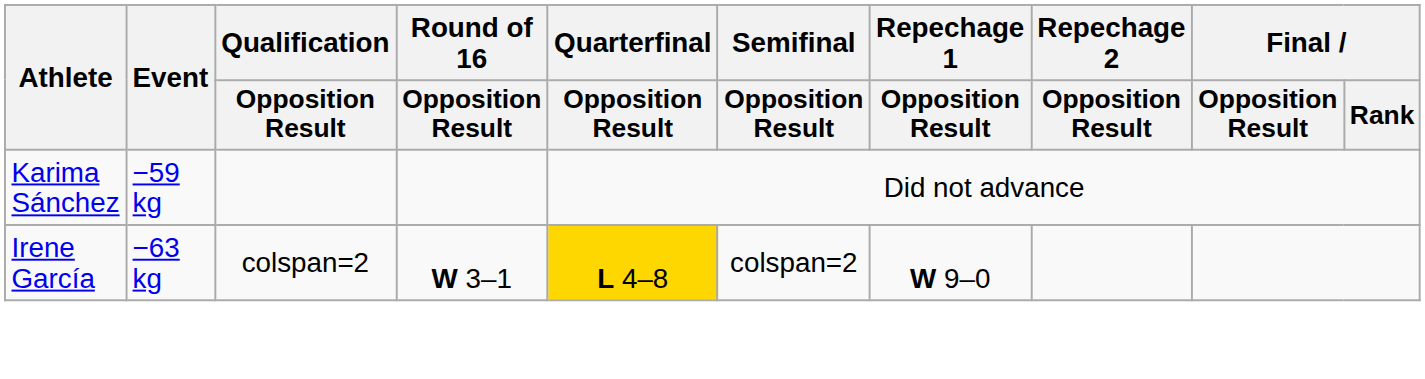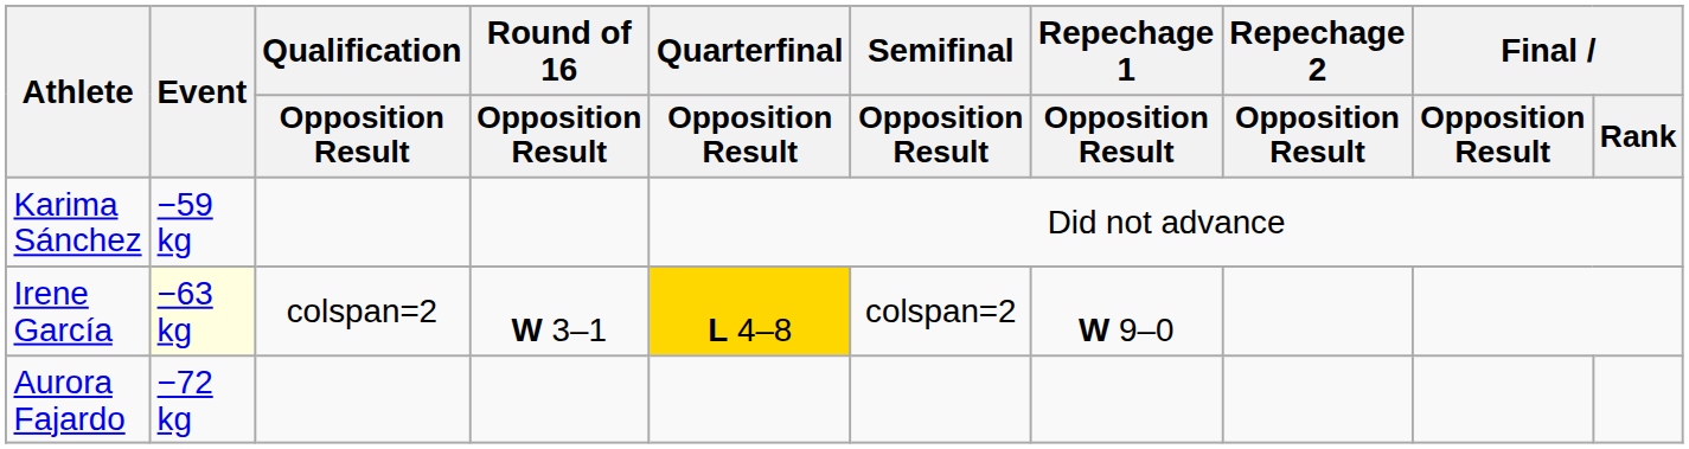Irene García | Event: no background -> lightyellow background
+ row: Aurora Fajardo | −72 kg
